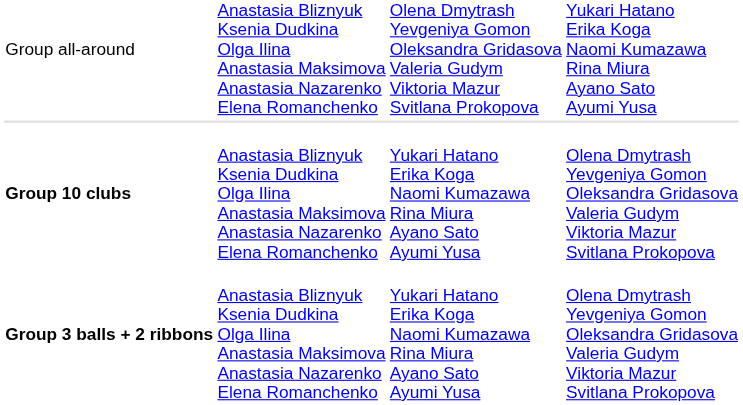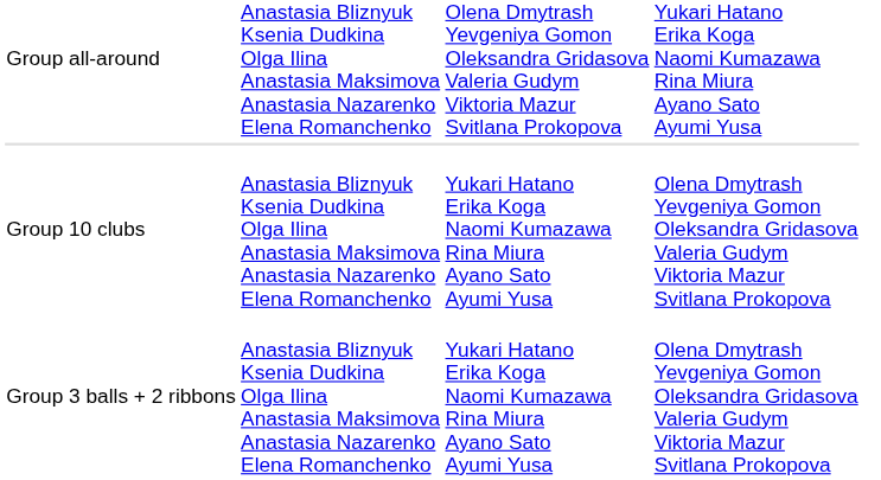Group 10 clubs | column 1: bold -> normal
Group 3 balls + 2 ribbons | column 1: bold -> normal
